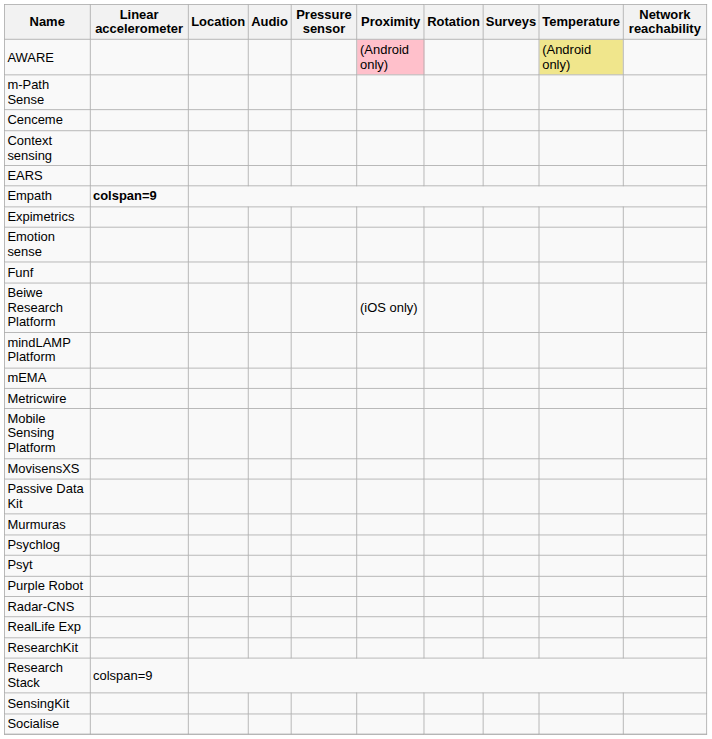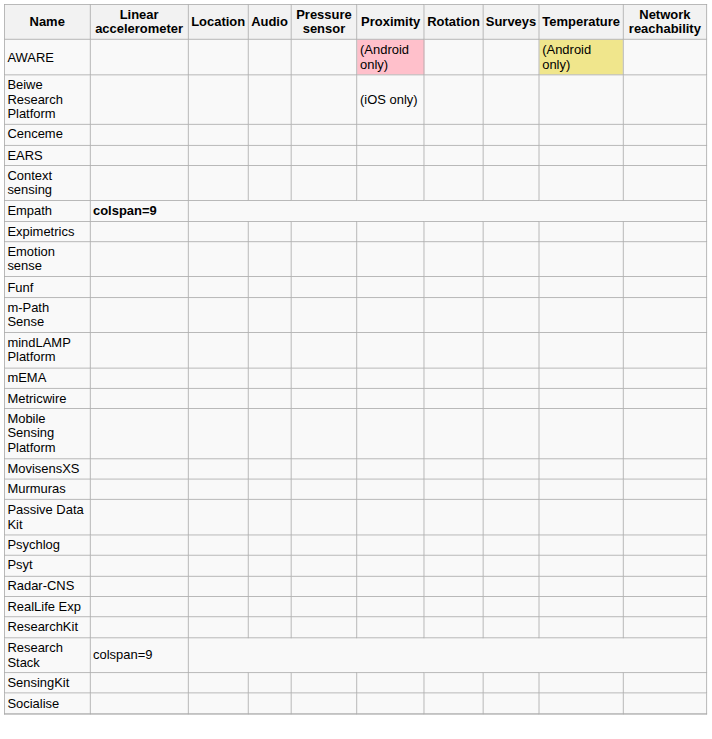rows swapped: Beiwe Research Platform <-> m-Path Sense
rows swapped: Context sensing <-> EARS
rows swapped: Murmuras <-> Passive Data Kit
- row: Purple Robot
